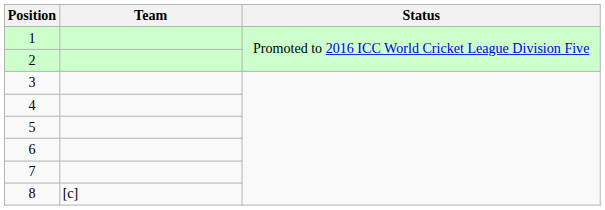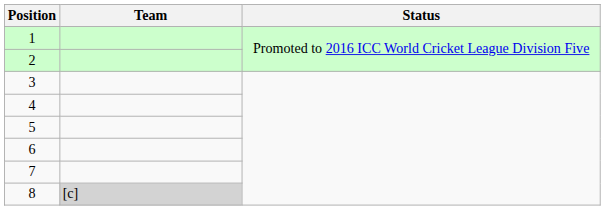8 | Team: no background -> lightgrey background
